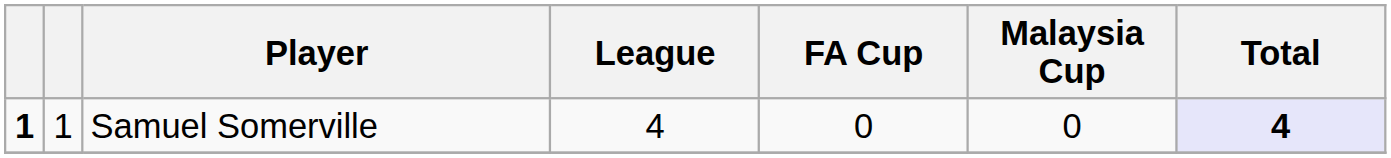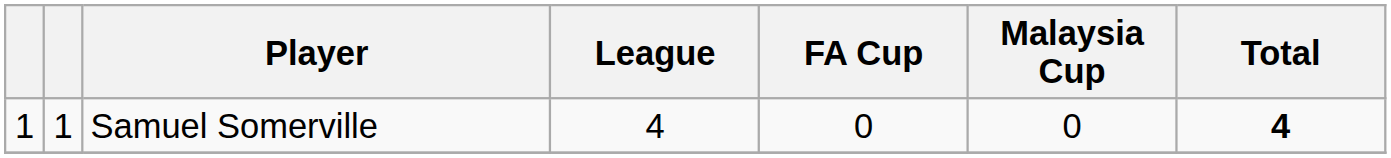Samuel Somerville | column 1: bold -> normal
Samuel Somerville | Total: lavender background -> no background
